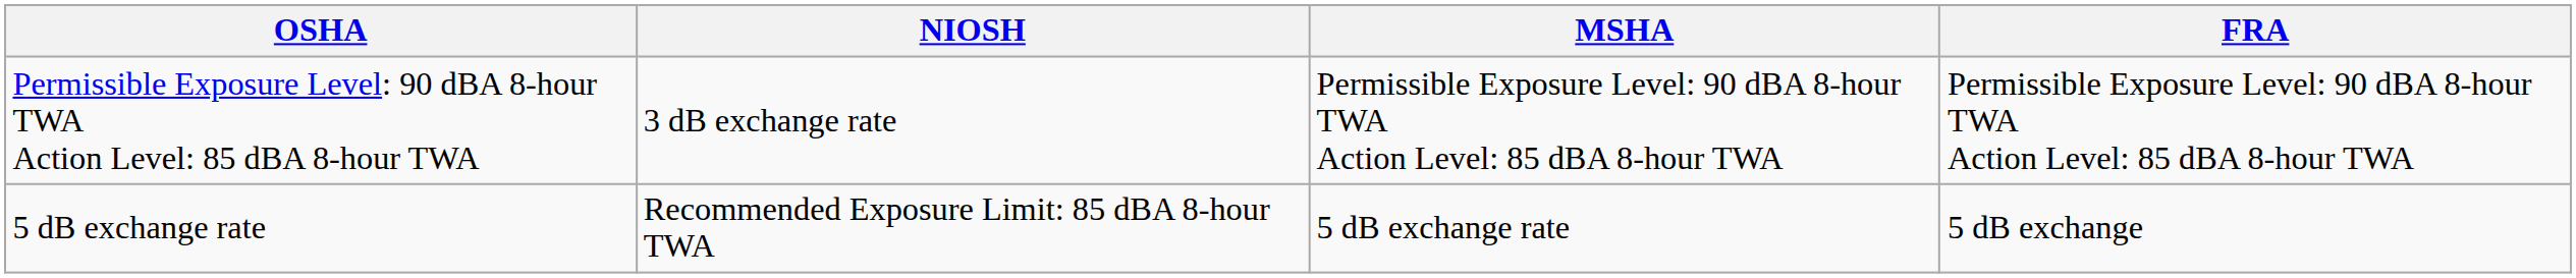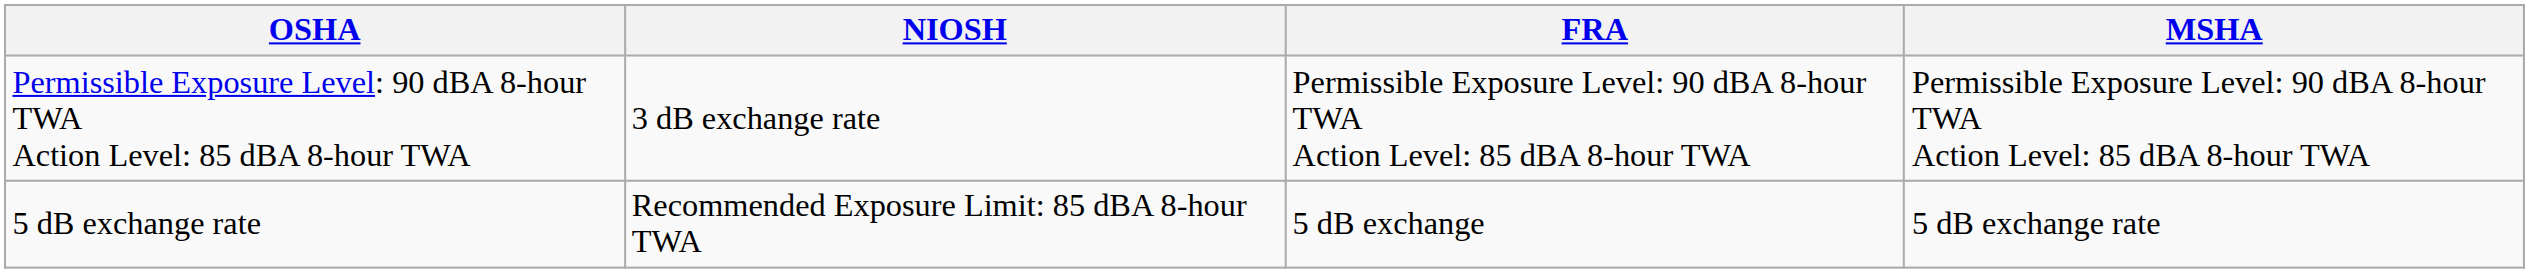columns swapped: FRA <-> MSHA
